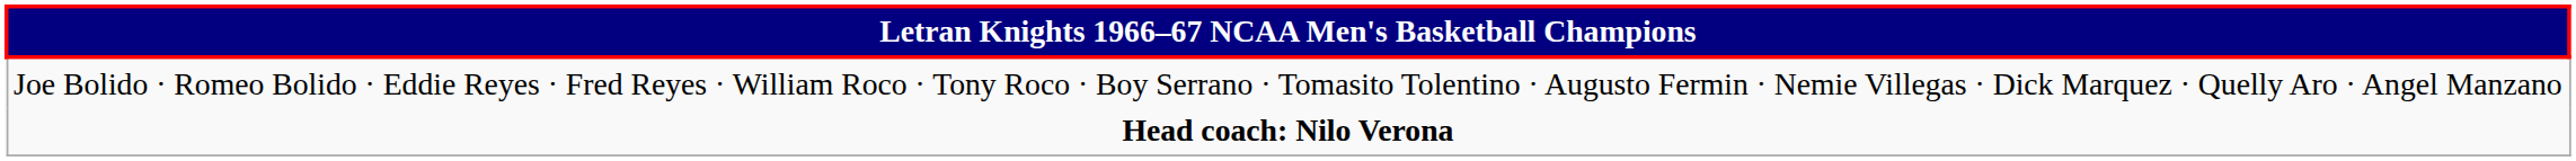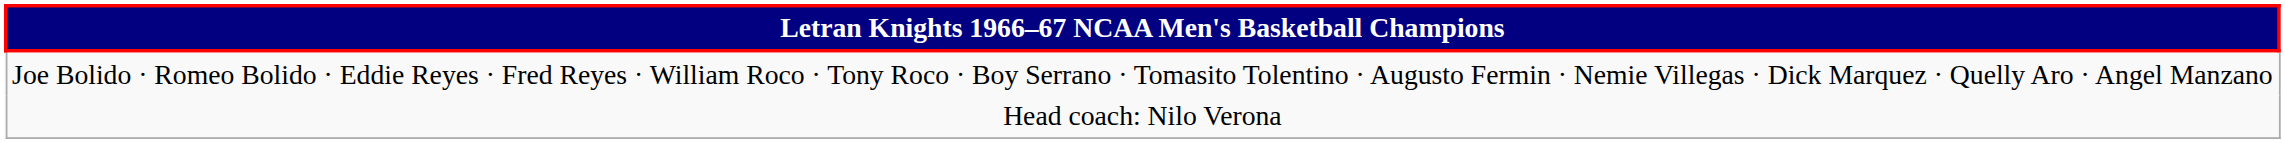row 3 | column 1: bold -> normal
